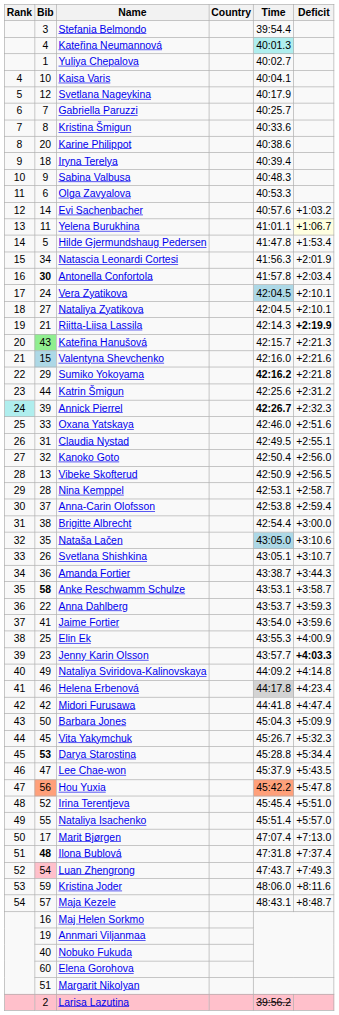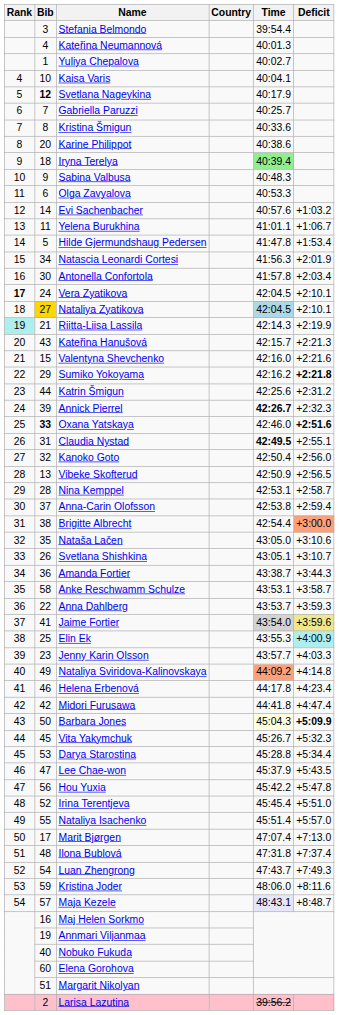Kateřina Neumannová | Time: paleturquoise background -> no background
Svetlana Nageykina | Bib: normal -> bold
Iryna Terelya | Time: no background -> lightgreen background
Yelena Burukhina | Deficit: lightyellow background -> no background
Antonella Confortola | Bib: bold -> normal
Vera Zyatikova | Rank: normal -> bold
Vera Zyatikova | Time: lightblue background -> no background
Nataliya Zyatikova | Bib: no background -> gold background
Nataliya Zyatikova | Time: no background -> lightblue background
Riitta-Liisa Lassila | Rank: no background -> paleturquoise background
Riitta-Liisa Lassila | Deficit: bold -> normal
Kateřina Hanušová | Bib: lightgreen background -> no background
Valentyna Shevchenko | Bib: lightblue background -> no background
Sumiko Yokoyama | Time: bold -> normal
Sumiko Yokoyama | Deficit: normal -> bold
Annick Pierrel | Rank: paleturquoise background -> no background
Oxana Yatskaya | Bib: normal -> bold
Oxana Yatskaya | Deficit: normal -> bold
Claudia Nystad | Time: normal -> bold
Brigitte Albrecht | Deficit: no background -> lightsalmon background
Nataša Lačen | Time: lightblue background -> no background
Anke Reschwamm Schulze | Bib: bold -> normal
Jaime Fortier | Time: no background -> lightgrey background
Jaime Fortier | Deficit: no background -> khaki background
Elin Ek | Deficit: no background -> paleturquoise background
Jenny Karin Olsson | Deficit: bold -> normal
Nataliya Sviridova-Kalinovskaya | Time: no background -> lightsalmon background
Helena Erbenová | Time: lightgrey background -> no background
Barbara Jones | Time: no background -> lightyellow background
Barbara Jones | Deficit: normal -> bold
Darya Starostina | Bib: bold -> normal
Hou Yuxia | Bib: lightsalmon background -> no background
Hou Yuxia | Time: lightsalmon background -> no background
Ilona Bublová | Bib: bold -> normal
Luan Zhengrong | Bib: pink background -> no background
Maja Kezele | Time: no background -> lavender background
